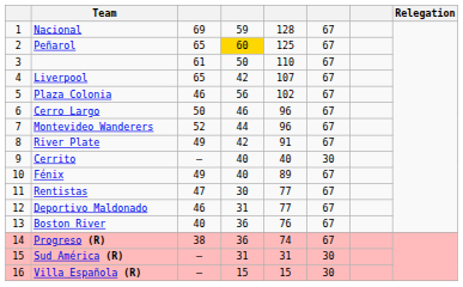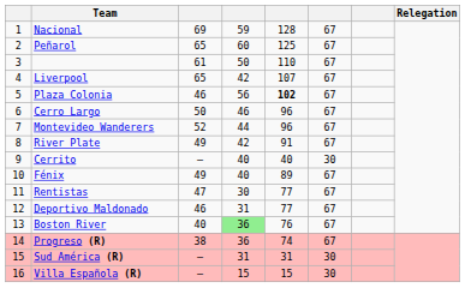Peñarol | column 4: gold background -> no background
Plaza Colonia | column 5: normal -> bold
Boston River | column 4: no background -> lightgreen background
